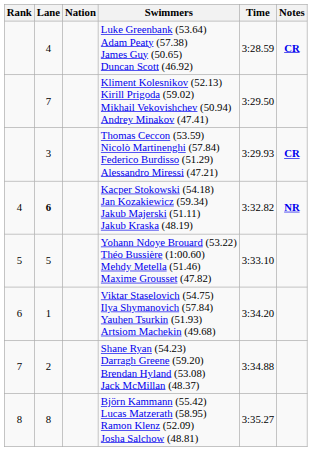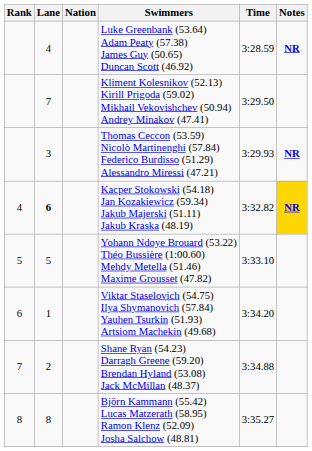row 2 | Notes: CR -> NR
row 4 | Notes: CR -> NR
row 5 | Notes: no background -> gold background
